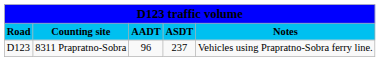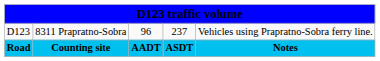rows swapped: Road <-> D123
